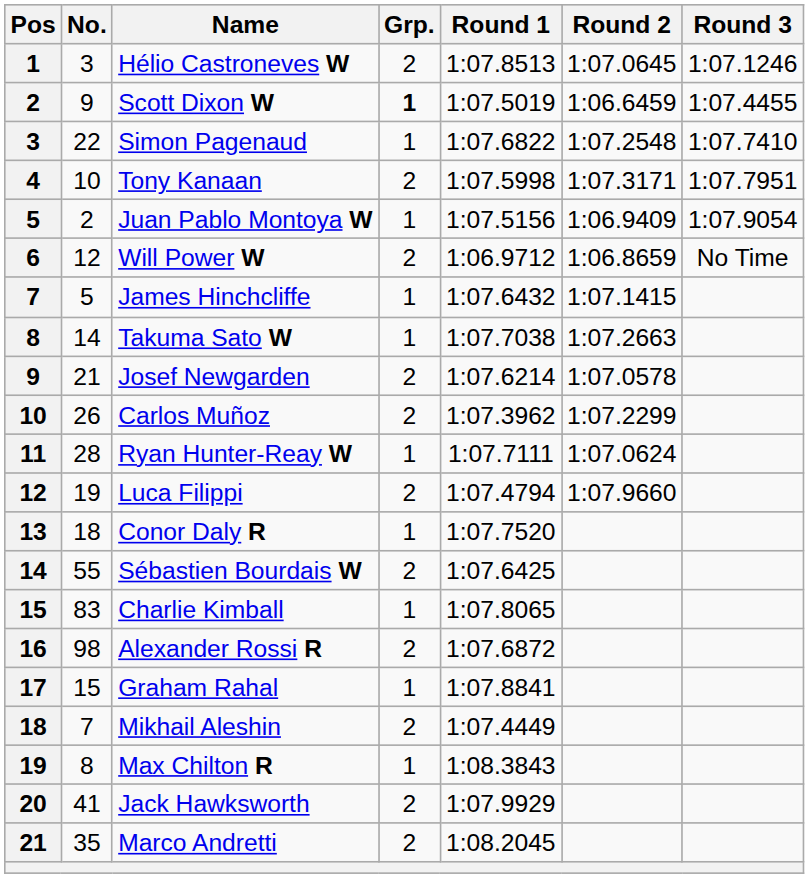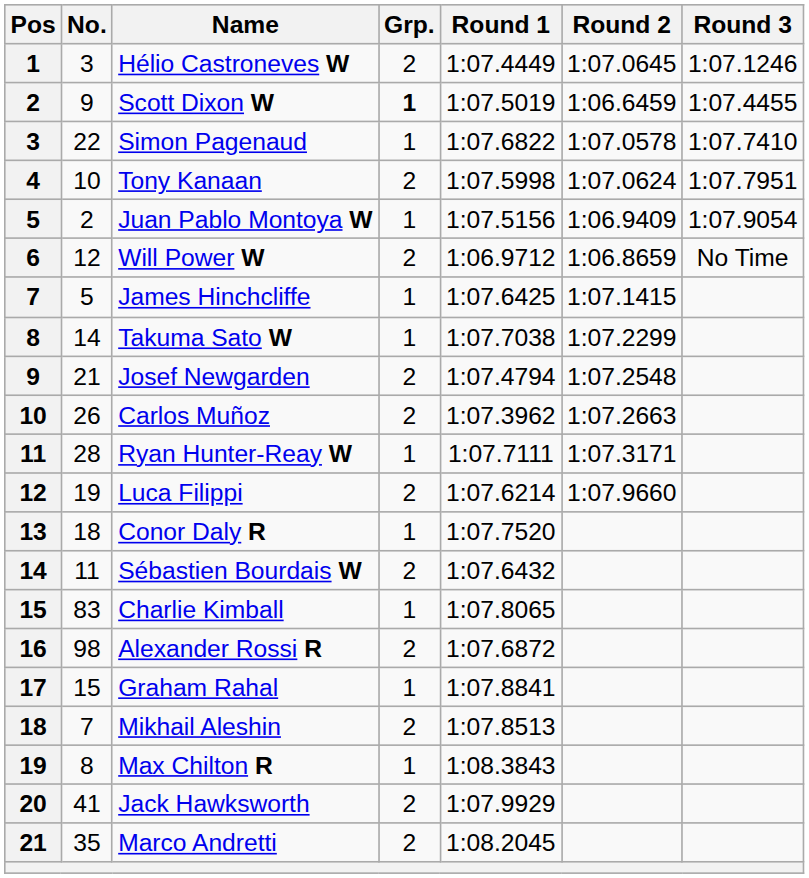Hélio Castroneves W | Round 1: 1:07.8513 -> 1:07.4449
Simon Pagenaud | Round 2: 1:07.2548 -> 1:07.0578
Tony Kanaan | Round 2: 1:07.3171 -> 1:07.0624
James Hinchcliffe | Round 1: 1:07.6432 -> 1:07.6425
Takuma Sato W | Round 2: 1:07.2663 -> 1:07.2299
Josef Newgarden | Round 1: 1:07.6214 -> 1:07.4794
Josef Newgarden | Round 2: 1:07.0578 -> 1:07.2548
Carlos Muñoz | Round 2: 1:07.2299 -> 1:07.2663
Ryan Hunter-Reay W | Round 2: 1:07.0624 -> 1:07.3171
Luca Filippi | Round 1: 1:07.4794 -> 1:07.6214
Sébastien Bourdais W | No.: 55 -> 11
Sébastien Bourdais W | Round 1: 1:07.6425 -> 1:07.6432
Mikhail Aleshin | Round 1: 1:07.4449 -> 1:07.8513
